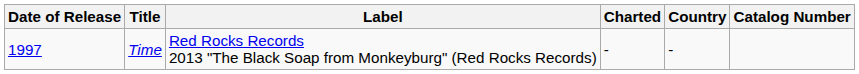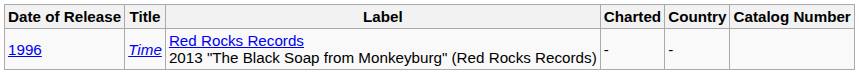Time | Date of Release: 1997 -> 1996
